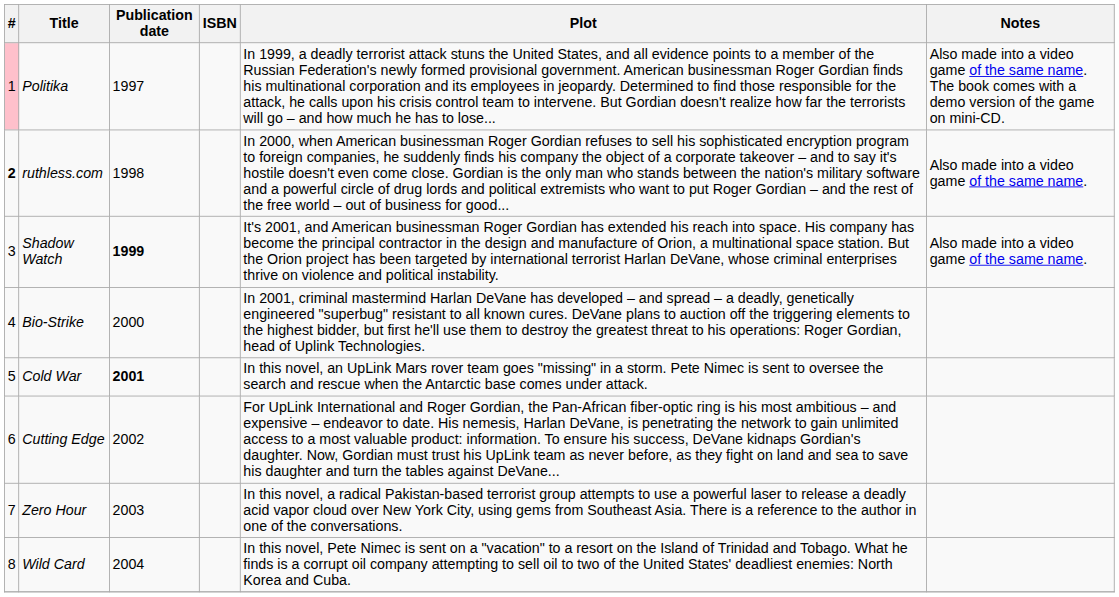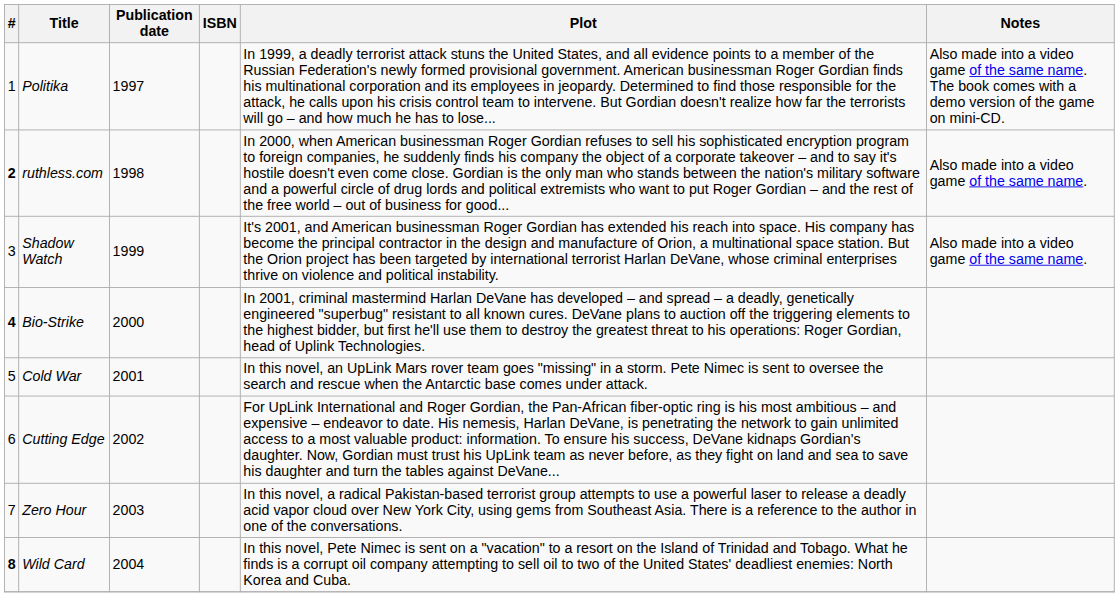Politika | #: pink background -> no background
Shadow Watch | Publication date: bold -> normal
Bio-Strike | #: normal -> bold
Cold War | Publication date: bold -> normal
Wild Card | #: normal -> bold
